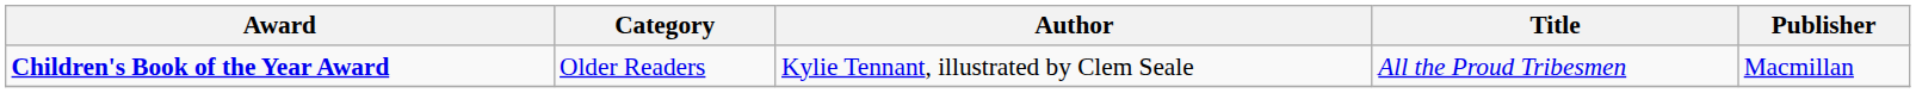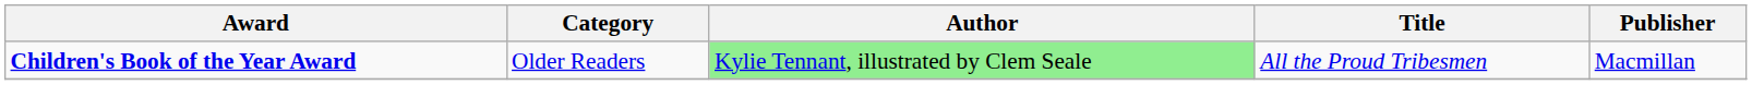Children's Book of the Year Award | Author: no background -> lightgreen background
